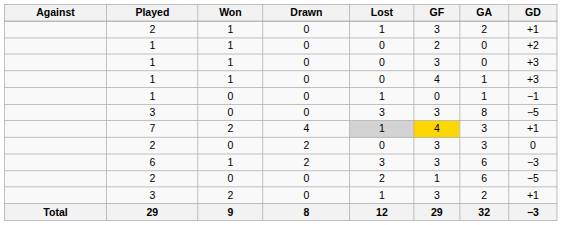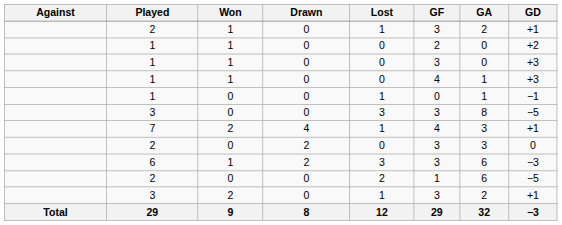7 | Lost: lightgrey background -> no background
7 | GF: gold background -> no background
